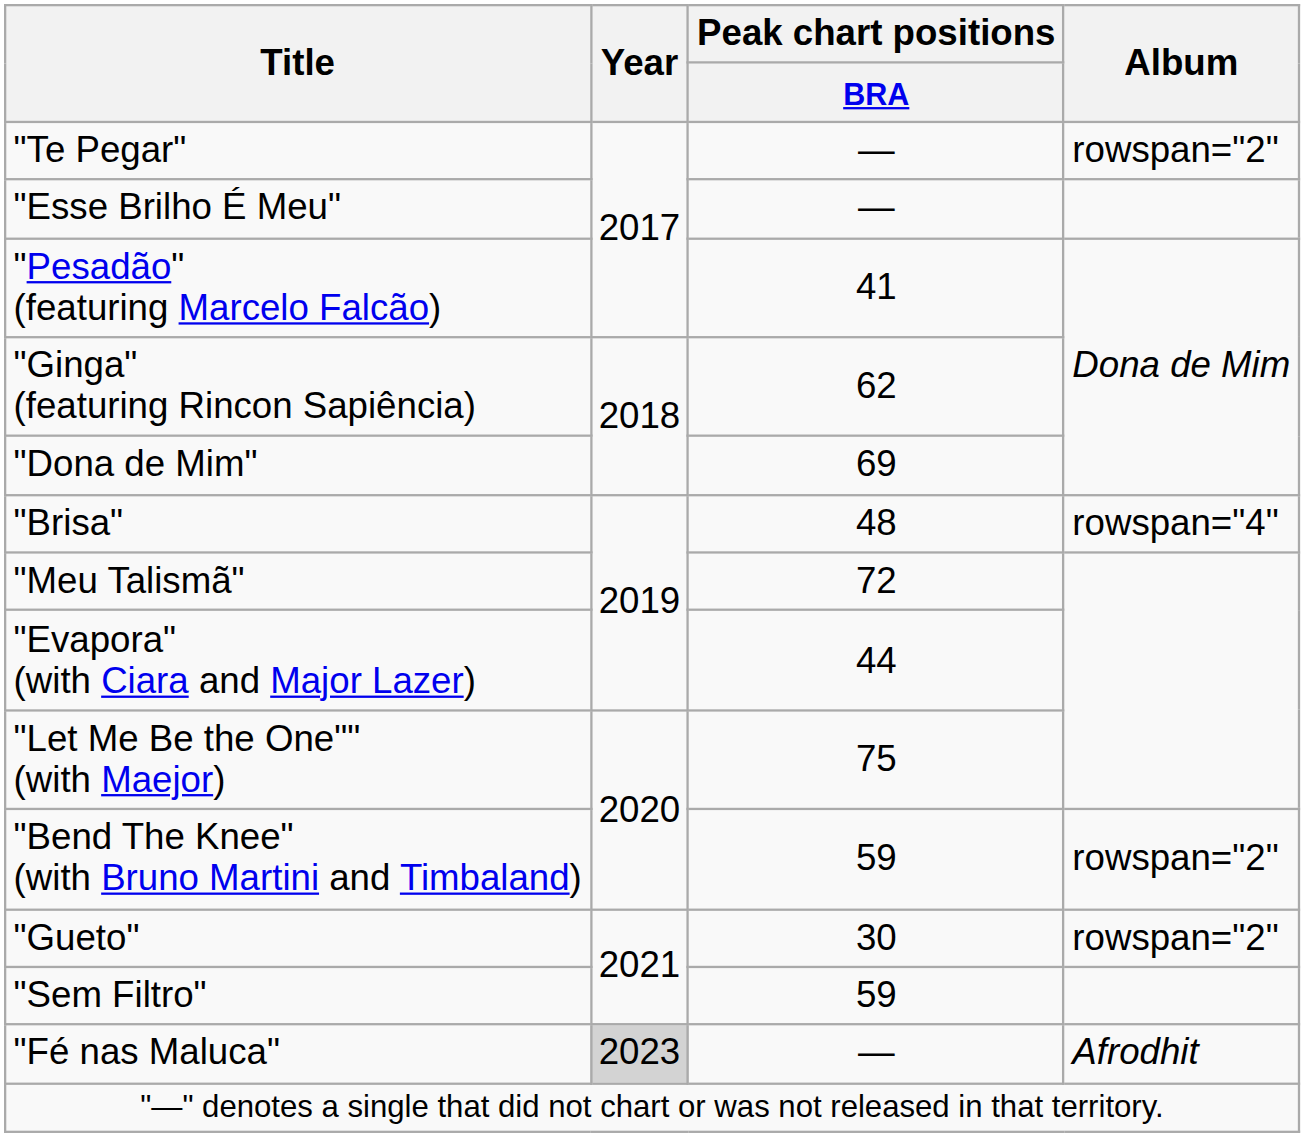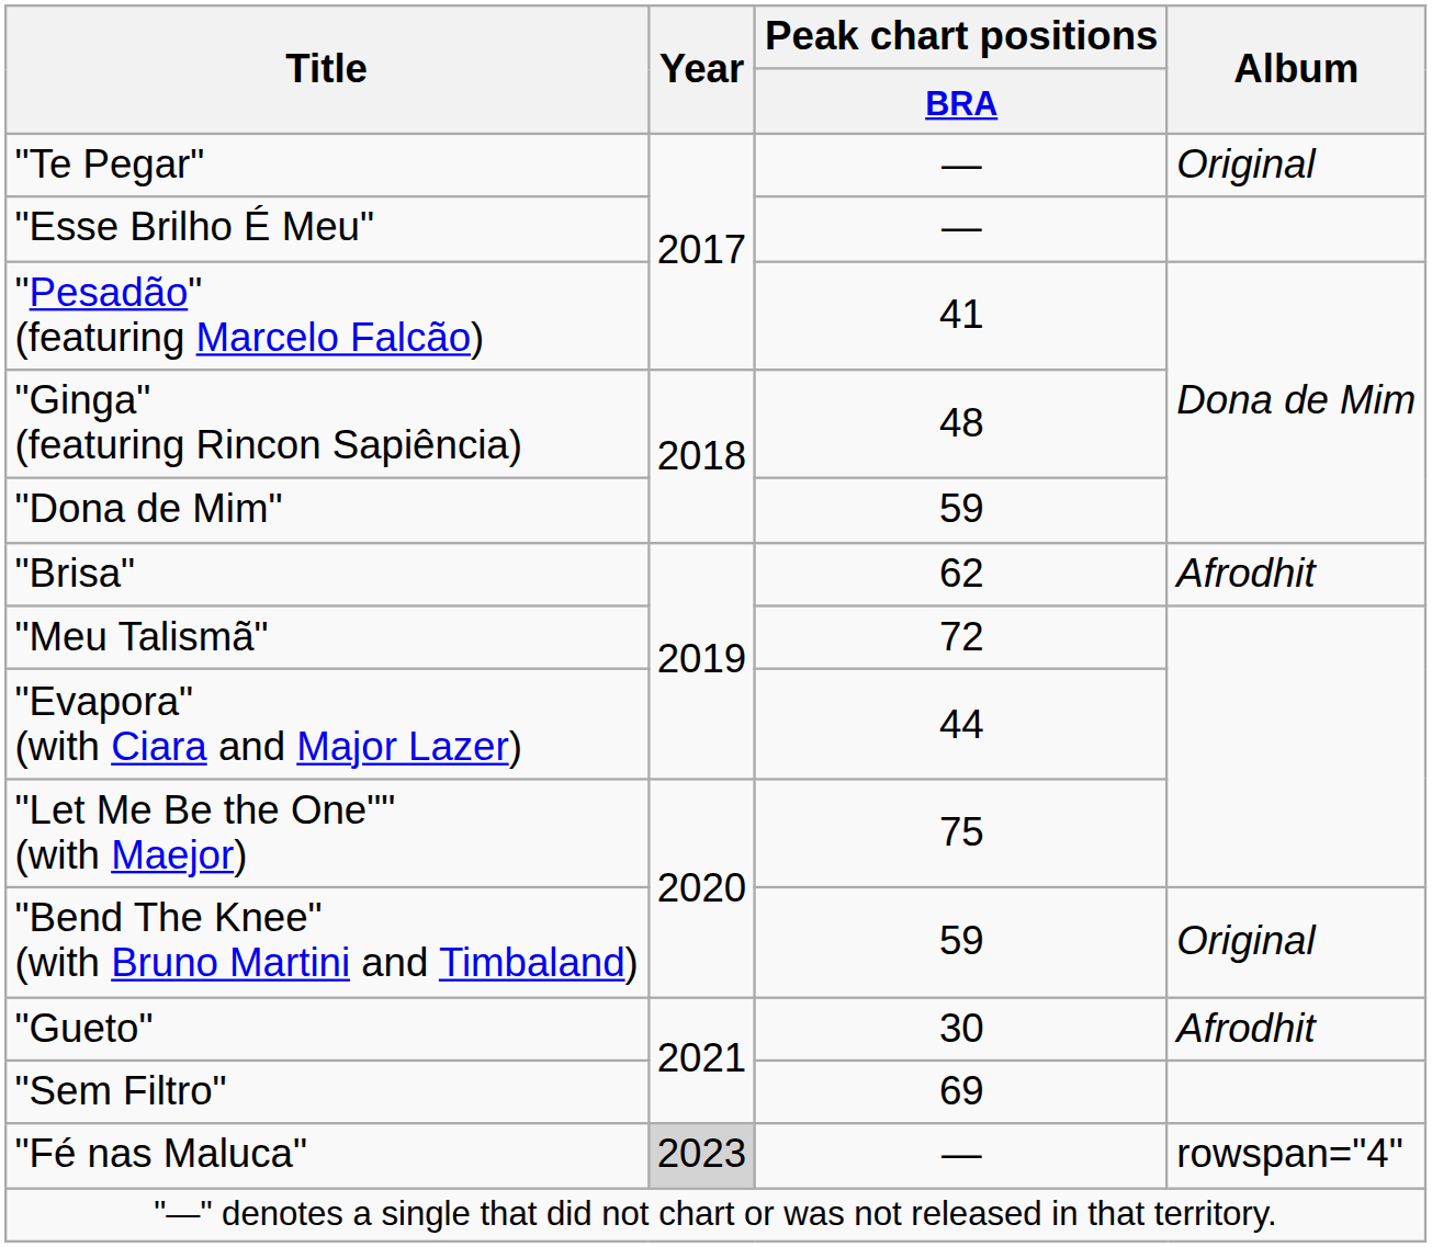"Te Pegar" | Album: rowspan="2" -> Original
"Ginga" (featuring Rincon Sapiência) | Peak chart positions / BRA: 62 -> 48
"Dona de Mim" | Peak chart positions / BRA: 69 -> 59
"Brisa" | Peak chart positions / BRA: 48 -> 62
"Brisa" | Album: rowspan="4" -> Afrodhit
"Bend The Knee" (with Bruno Martini and Timbaland) | Album: rowspan="2" -> Original
"Gueto" | Album: rowspan="2" -> Afrodhit
"Sem Filtro" | Peak chart positions / BRA: 59 -> 69
"Fé nas Maluca" | Album: Afrodhit -> rowspan="4"
